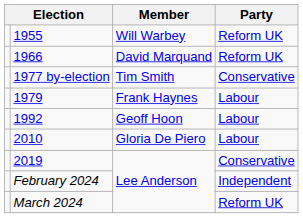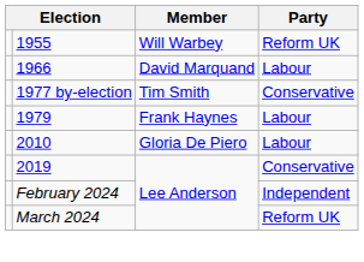1966 | Party: Reform UK -> Labour
- row: 1992 | Geoff Hoon | Labour
